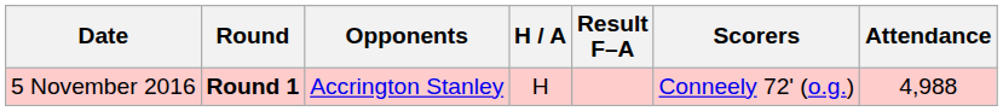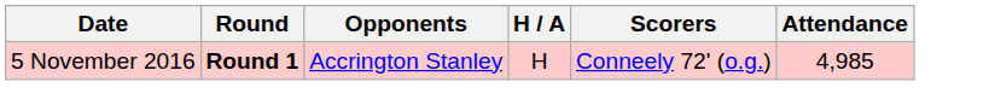- column: Result F–A
5 November 2016 | Attendance: 4,988 -> 4,985
